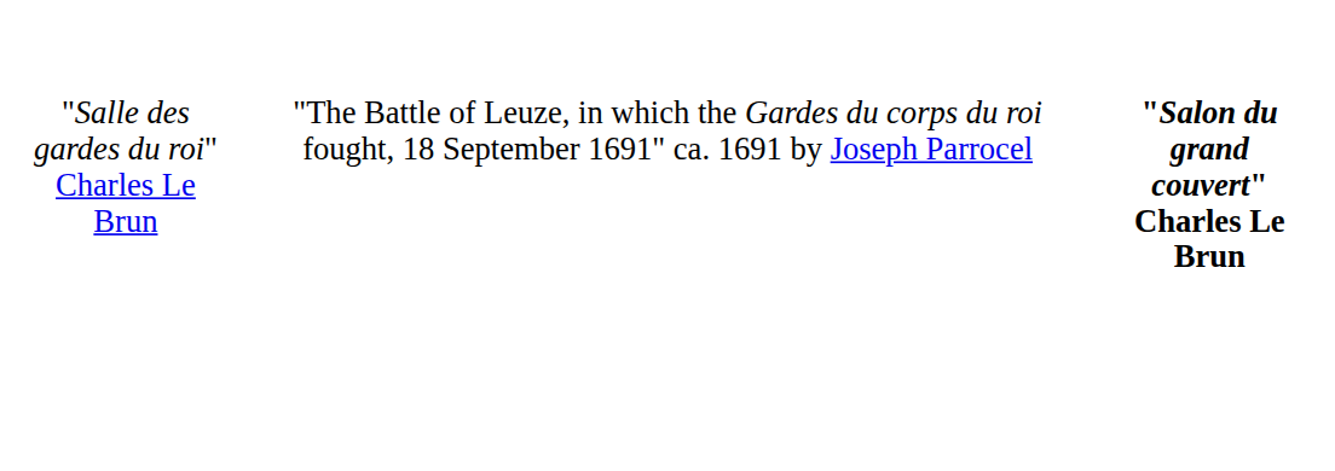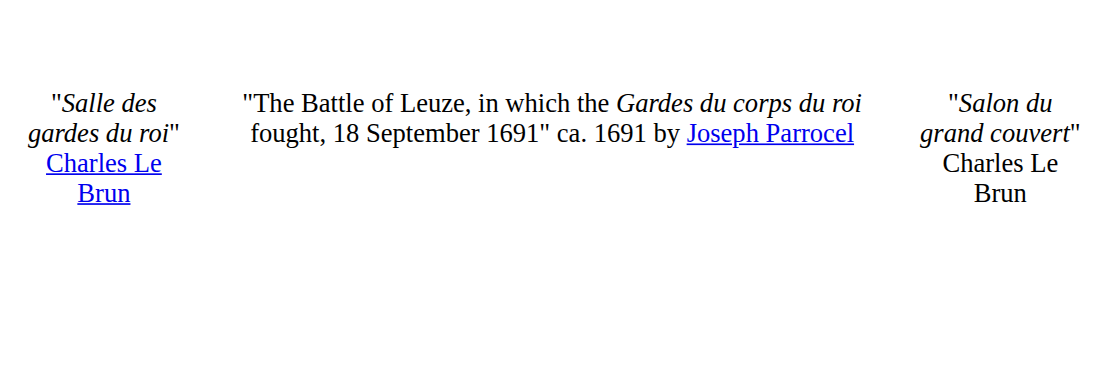"Salle des gardes du roi" Charles Le Brun | column 3: bold -> normal
